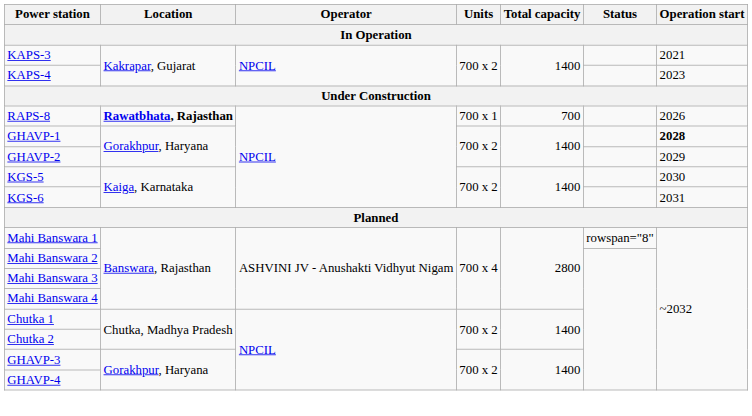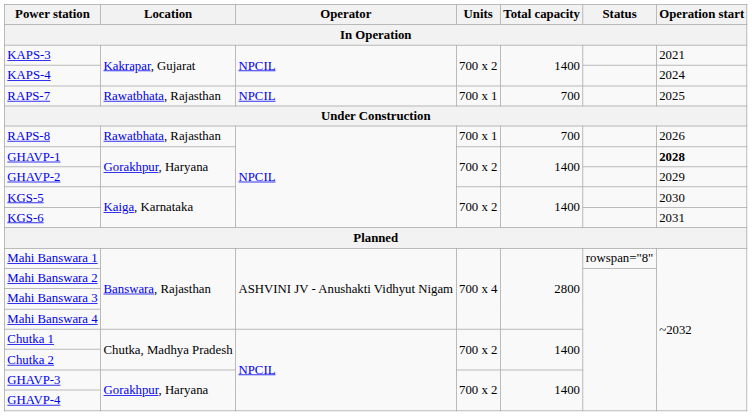KAPS-4 | Operation start: 2023 -> 2024
+ row: RAPS-7 | Rawatbhata, Rajasthan | NPCIL | 700 x 1 | 700 | 2025
RAPS-8 | Location: bold -> normal
